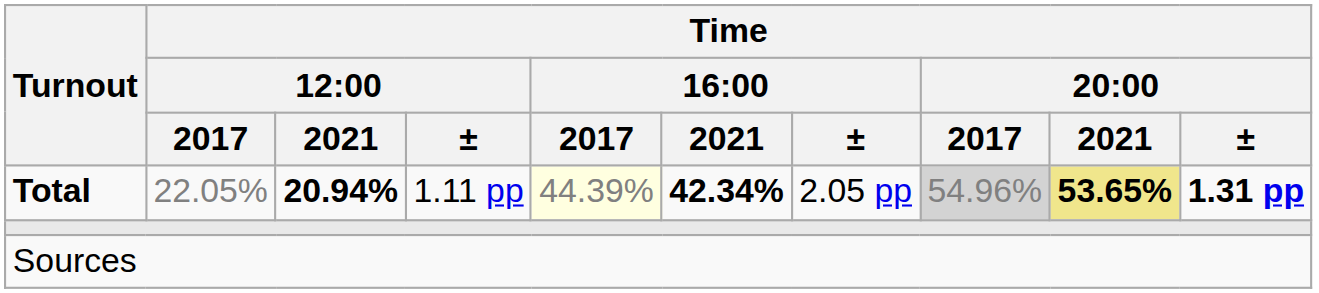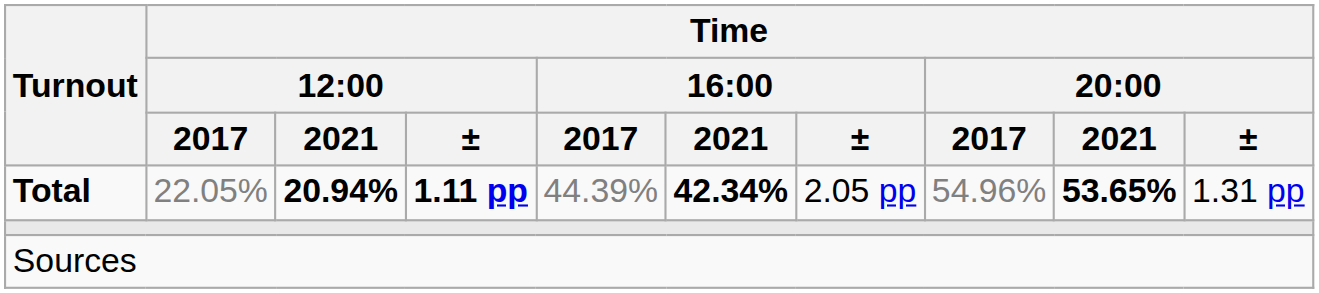Total | Time / 12:00 / ±: normal -> bold
Total | Time / 16:00 / 2017: lightyellow background -> no background
Total | Time / 20:00 / 2017: lightgrey background -> no background
Total | Time / 20:00 / 2021: khaki background -> no background
Total | Time / 20:00 / ±: bold -> normal
